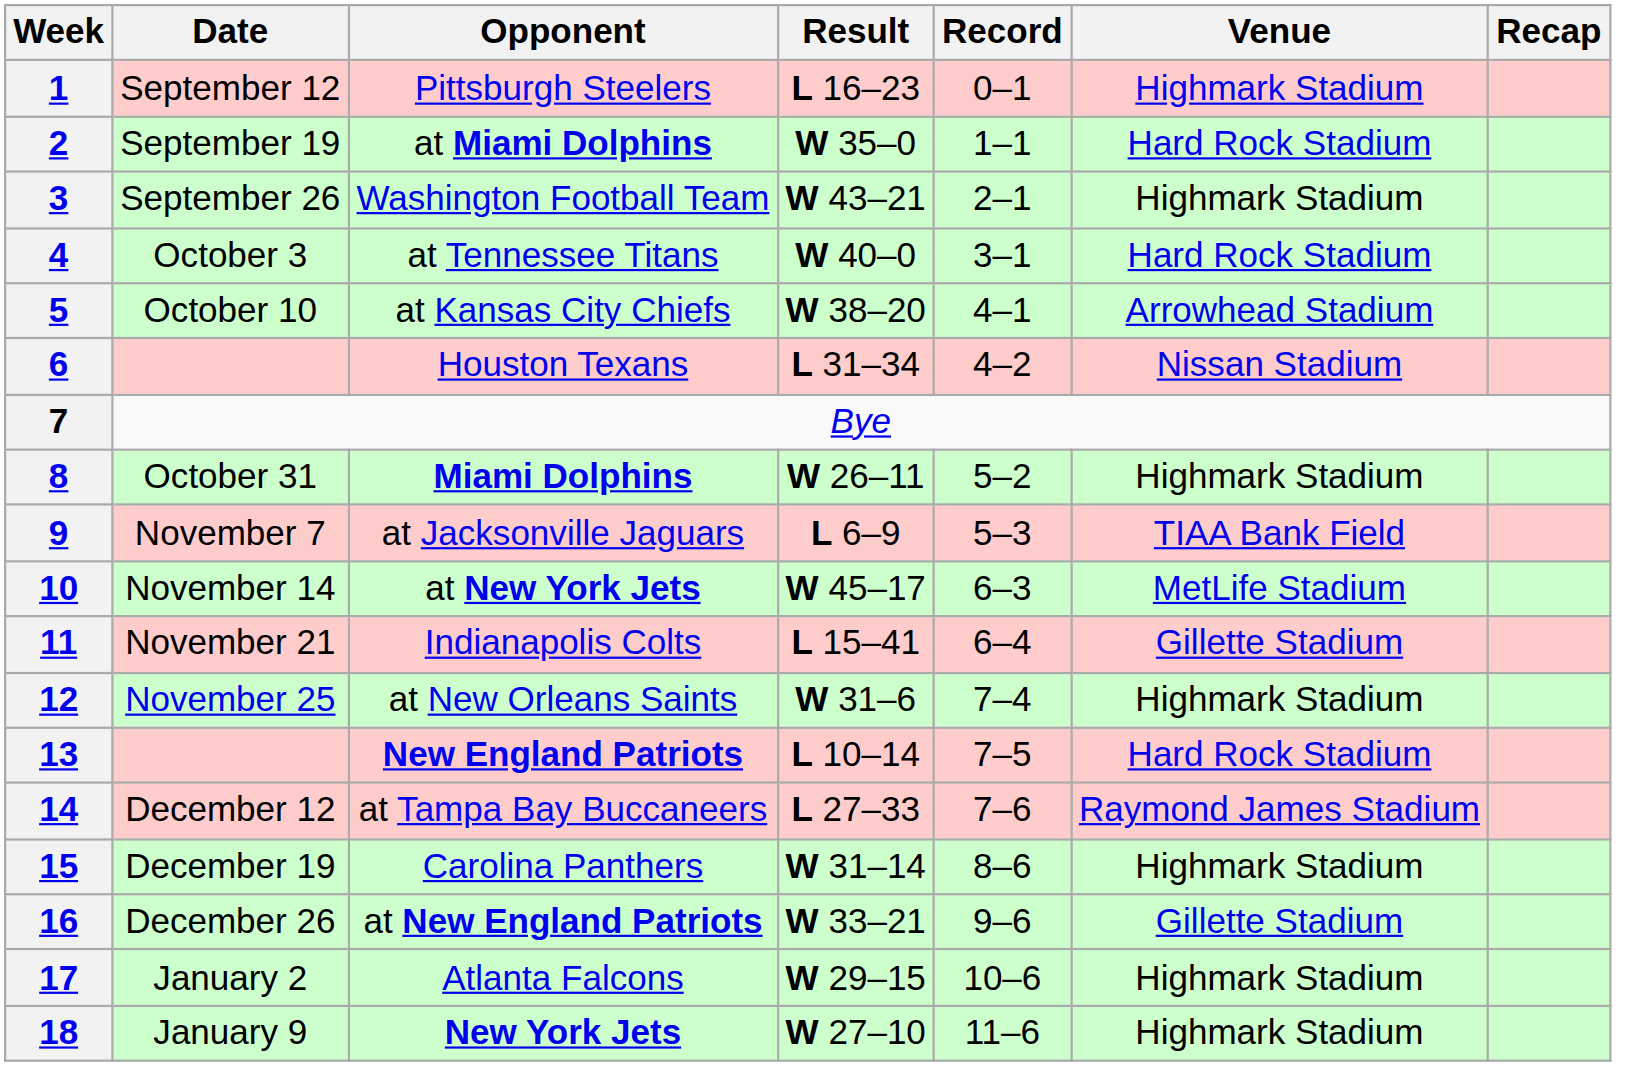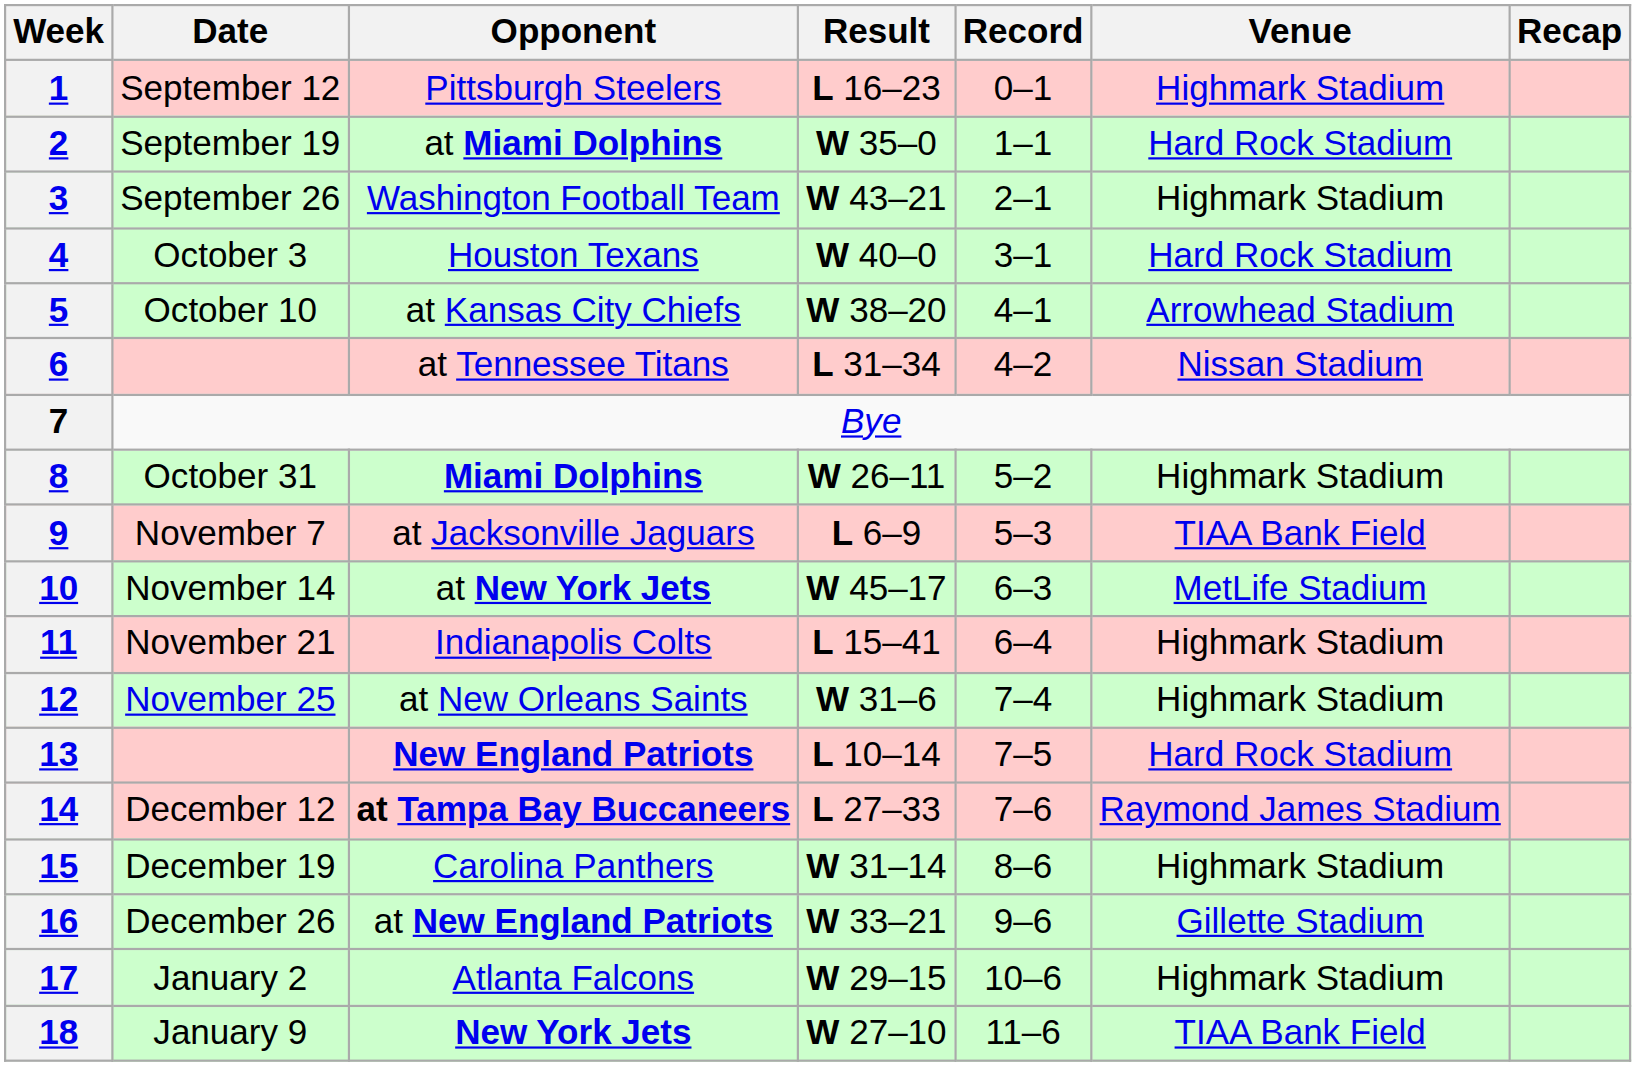4 | Opponent: at Tennessee Titans -> Houston Texans
6 | Opponent: Houston Texans -> at Tennessee Titans
11 | Venue: Gillette Stadium -> Highmark Stadium
14 | Opponent: normal -> bold
18 | Venue: Highmark Stadium -> TIAA Bank Field
